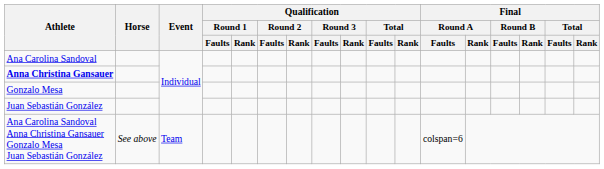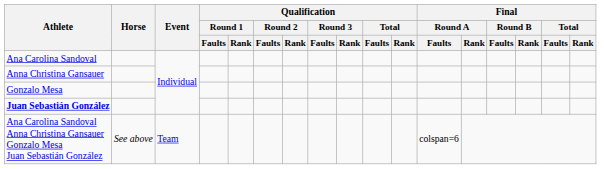Anna Christina Gansauer | Athlete: bold -> normal
Juan Sebastián González | Athlete: normal -> bold
